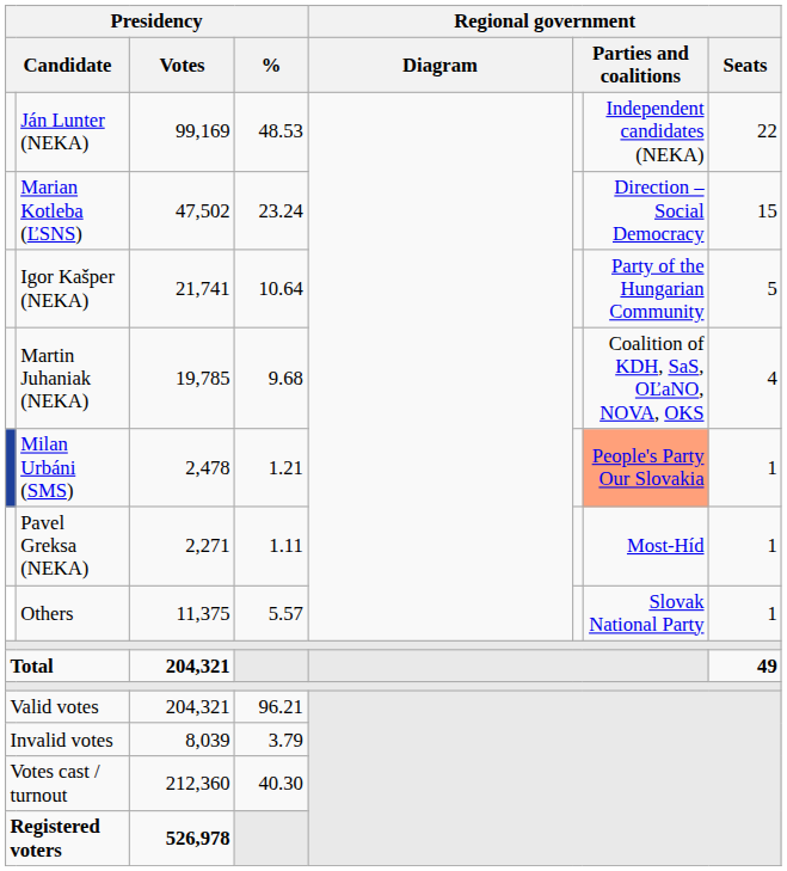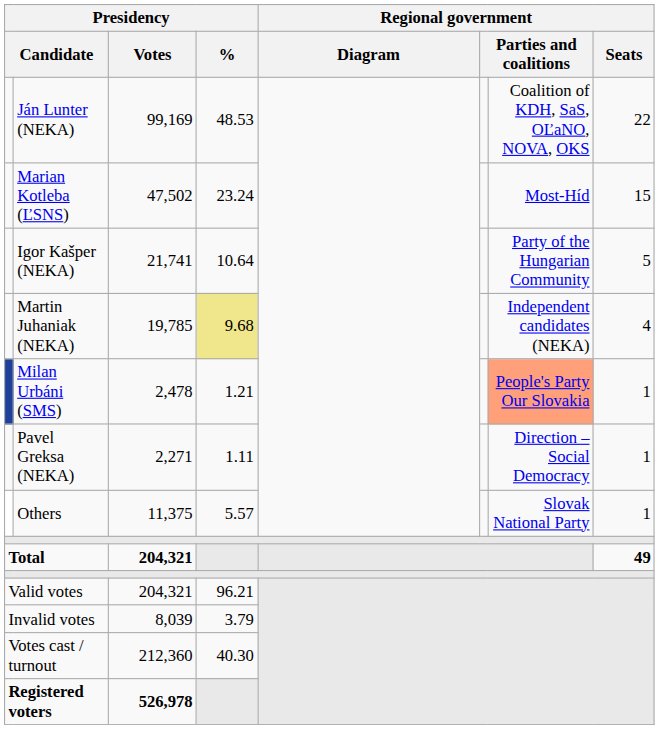Ján Lunter (NEKA) | column 7: Independent candidates (NEKA) -> Coalition of KDH, SaS, OĽaNO, NOVA, OKS
Marian Kotleba (ĽSNS) | column 7: Direction – Social Democracy -> Most-Híd
Martin Juhaniak (NEKA) | Presidency / %: no background -> khaki background
Martin Juhaniak (NEKA) | column 7: Coalition of KDH, SaS, OĽaNO, NOVA, OKS -> Independent candidates (NEKA)
Pavel Greksa (NEKA) | column 7: Most-Híd -> Direction – Social Democracy
